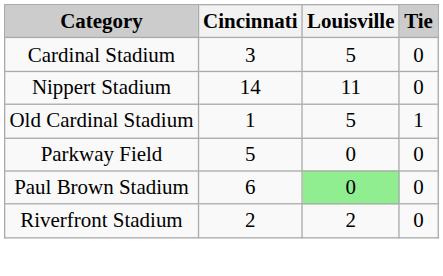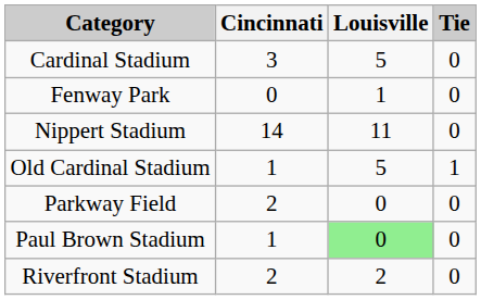+ row: Fenway Park | 0 | 1 | 0
Parkway Field | Cincinnati: 5 -> 2
Paul Brown Stadium | Cincinnati: 6 -> 1
